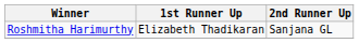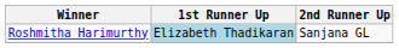Roshmitha Harimurthy | 1st Runner Up: no background -> lightblue background
